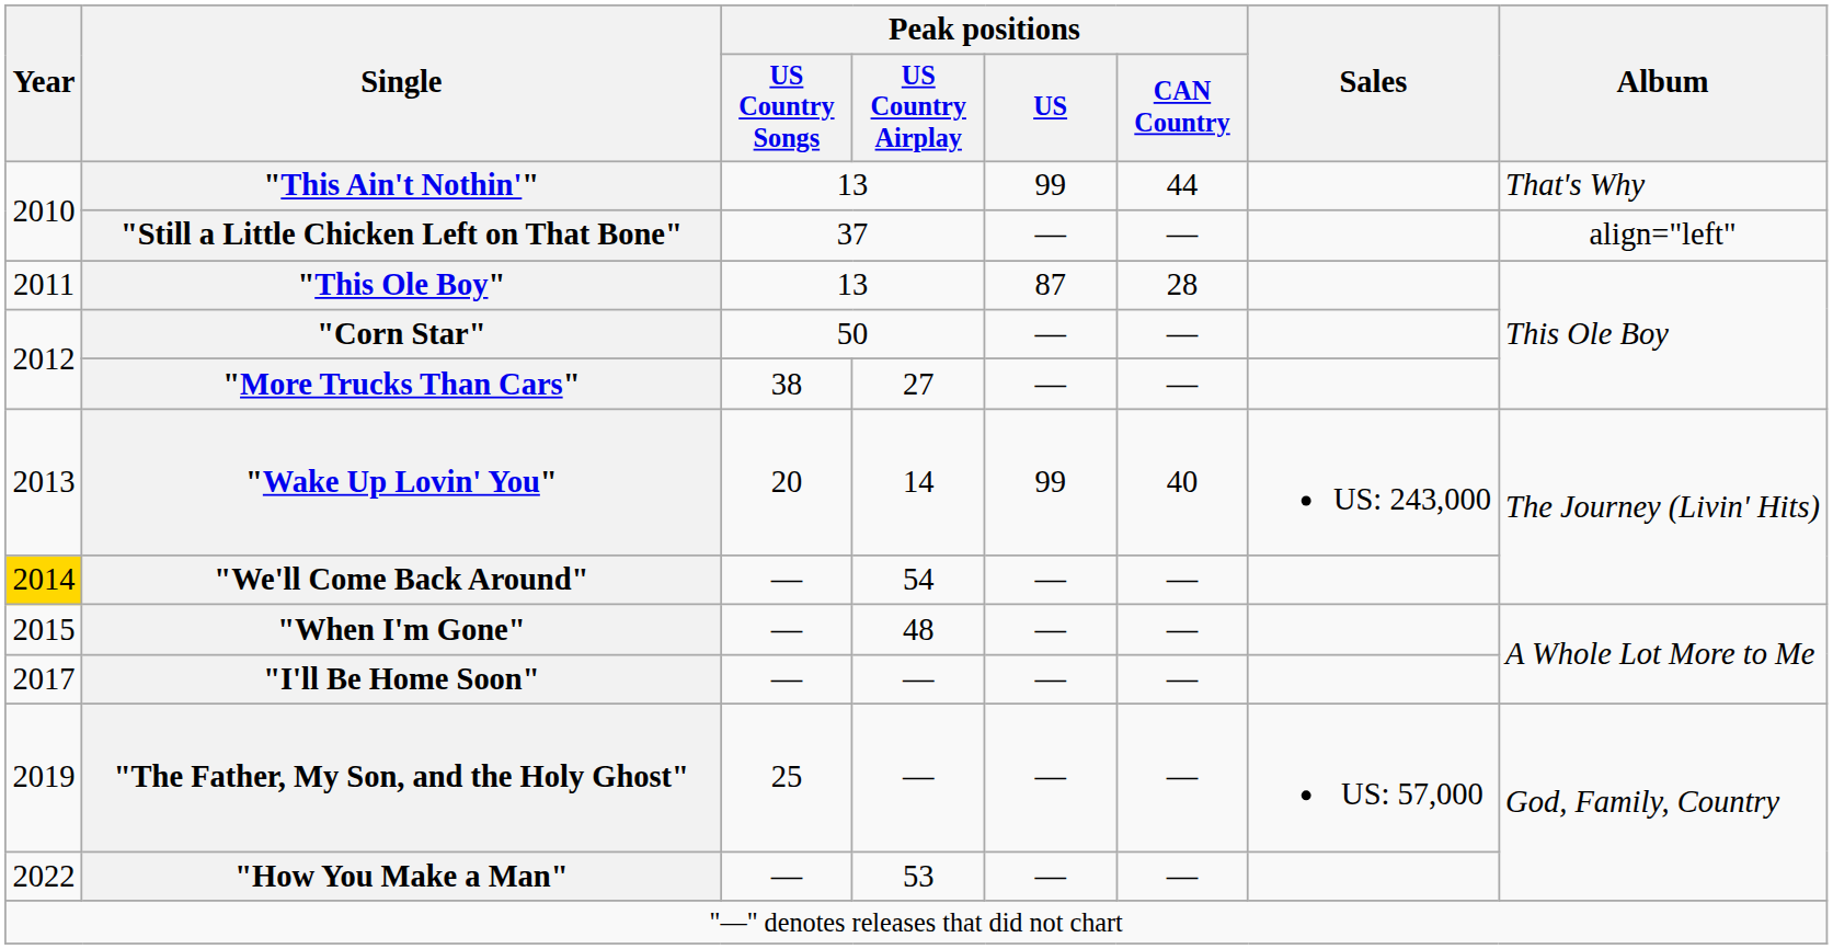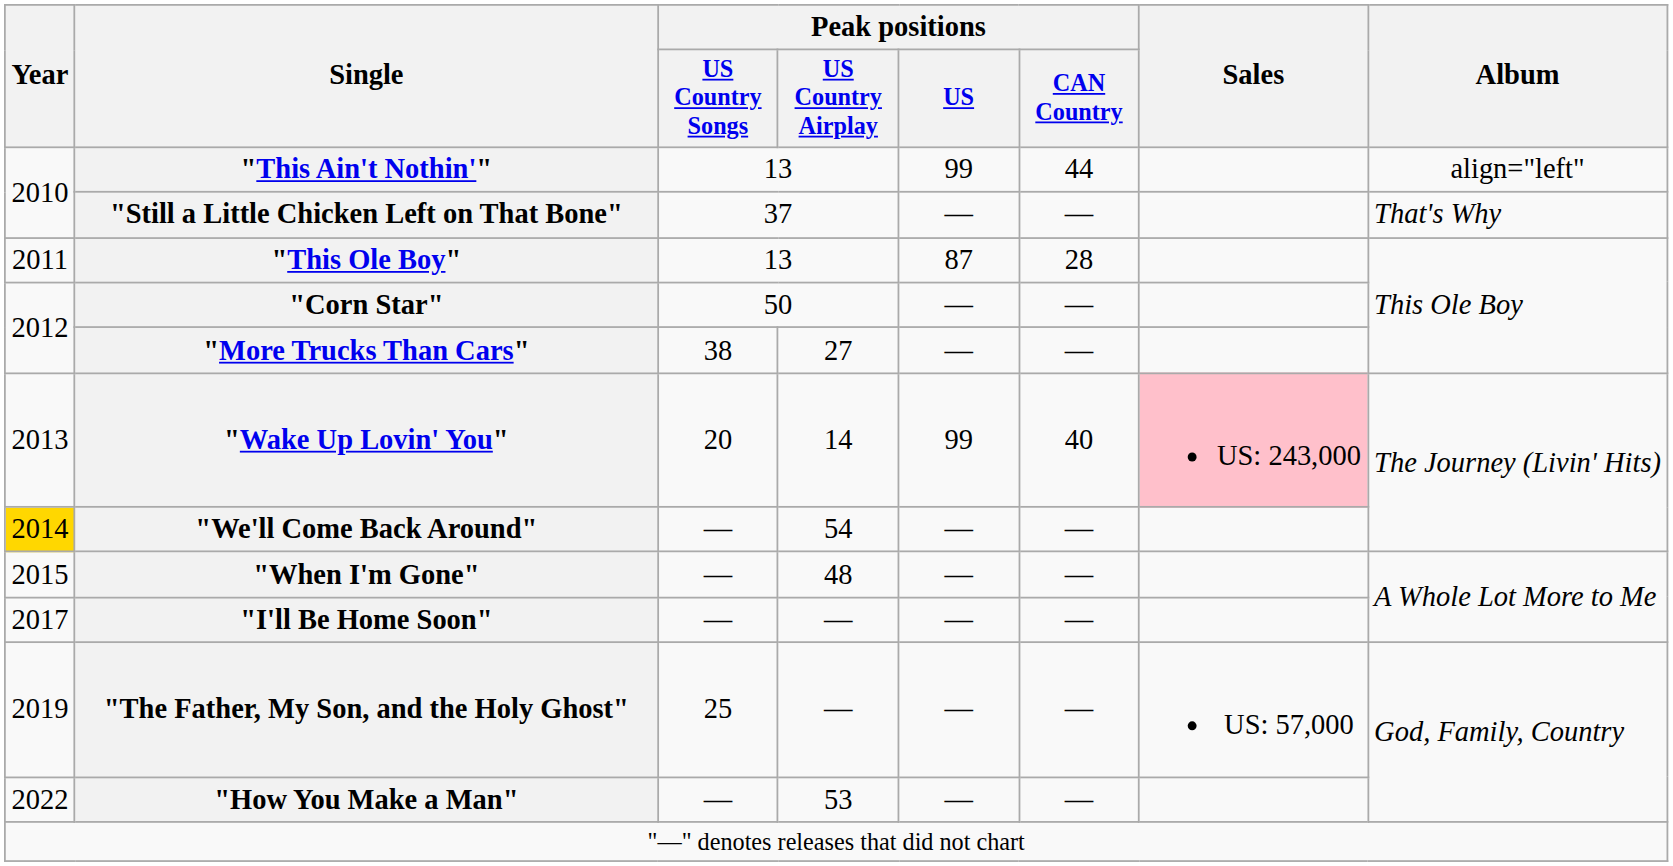"This Ain't Nothin'" | Album: That's Why -> align="left"
"Still a Little Chicken Left on That Bone" | Album: align="left" -> That's Why
"Wake Up Lovin' You" | Sales: no background -> pink background
